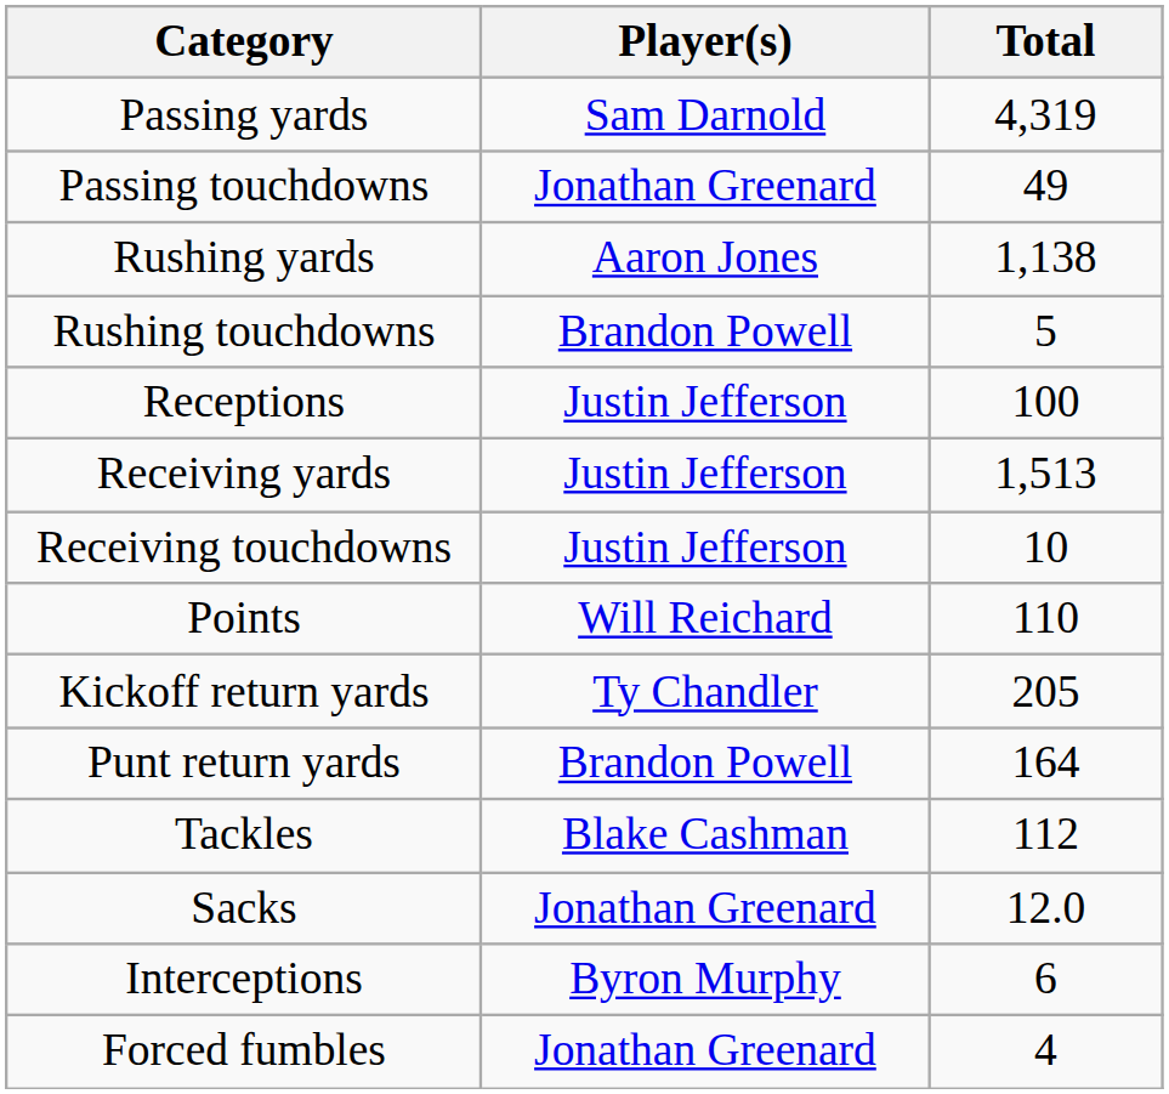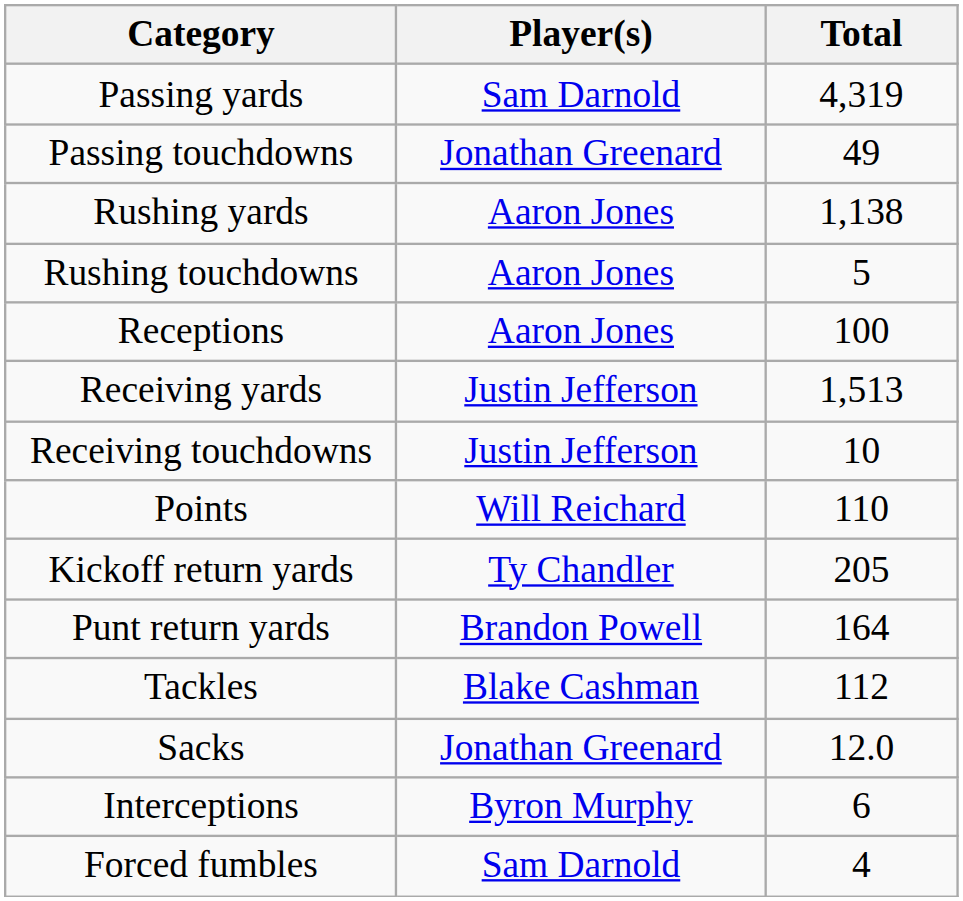Rushing touchdowns | Player(s): Brandon Powell -> Aaron Jones
Receptions | Player(s): Justin Jefferson -> Aaron Jones
Forced fumbles | Player(s): Jonathan Greenard -> Sam Darnold
